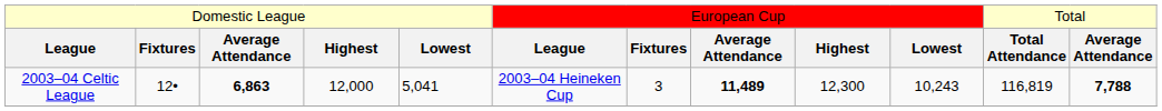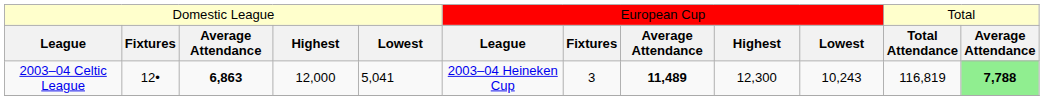2003–04 Celtic League | column 12: no background -> lightgreen background
